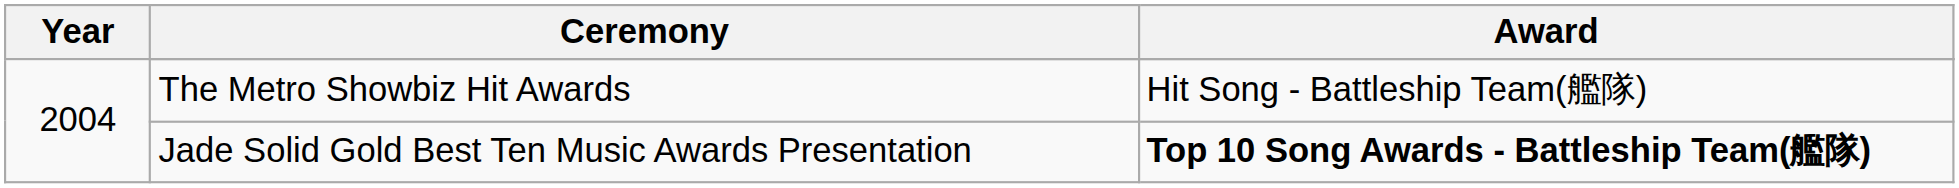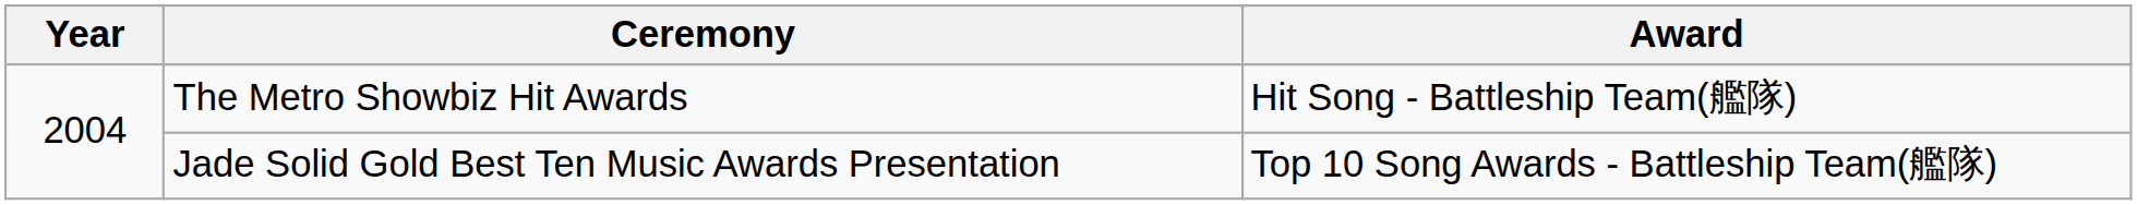Jade Solid Gold Best Ten Music Awards Presentation | Award: bold -> normal
